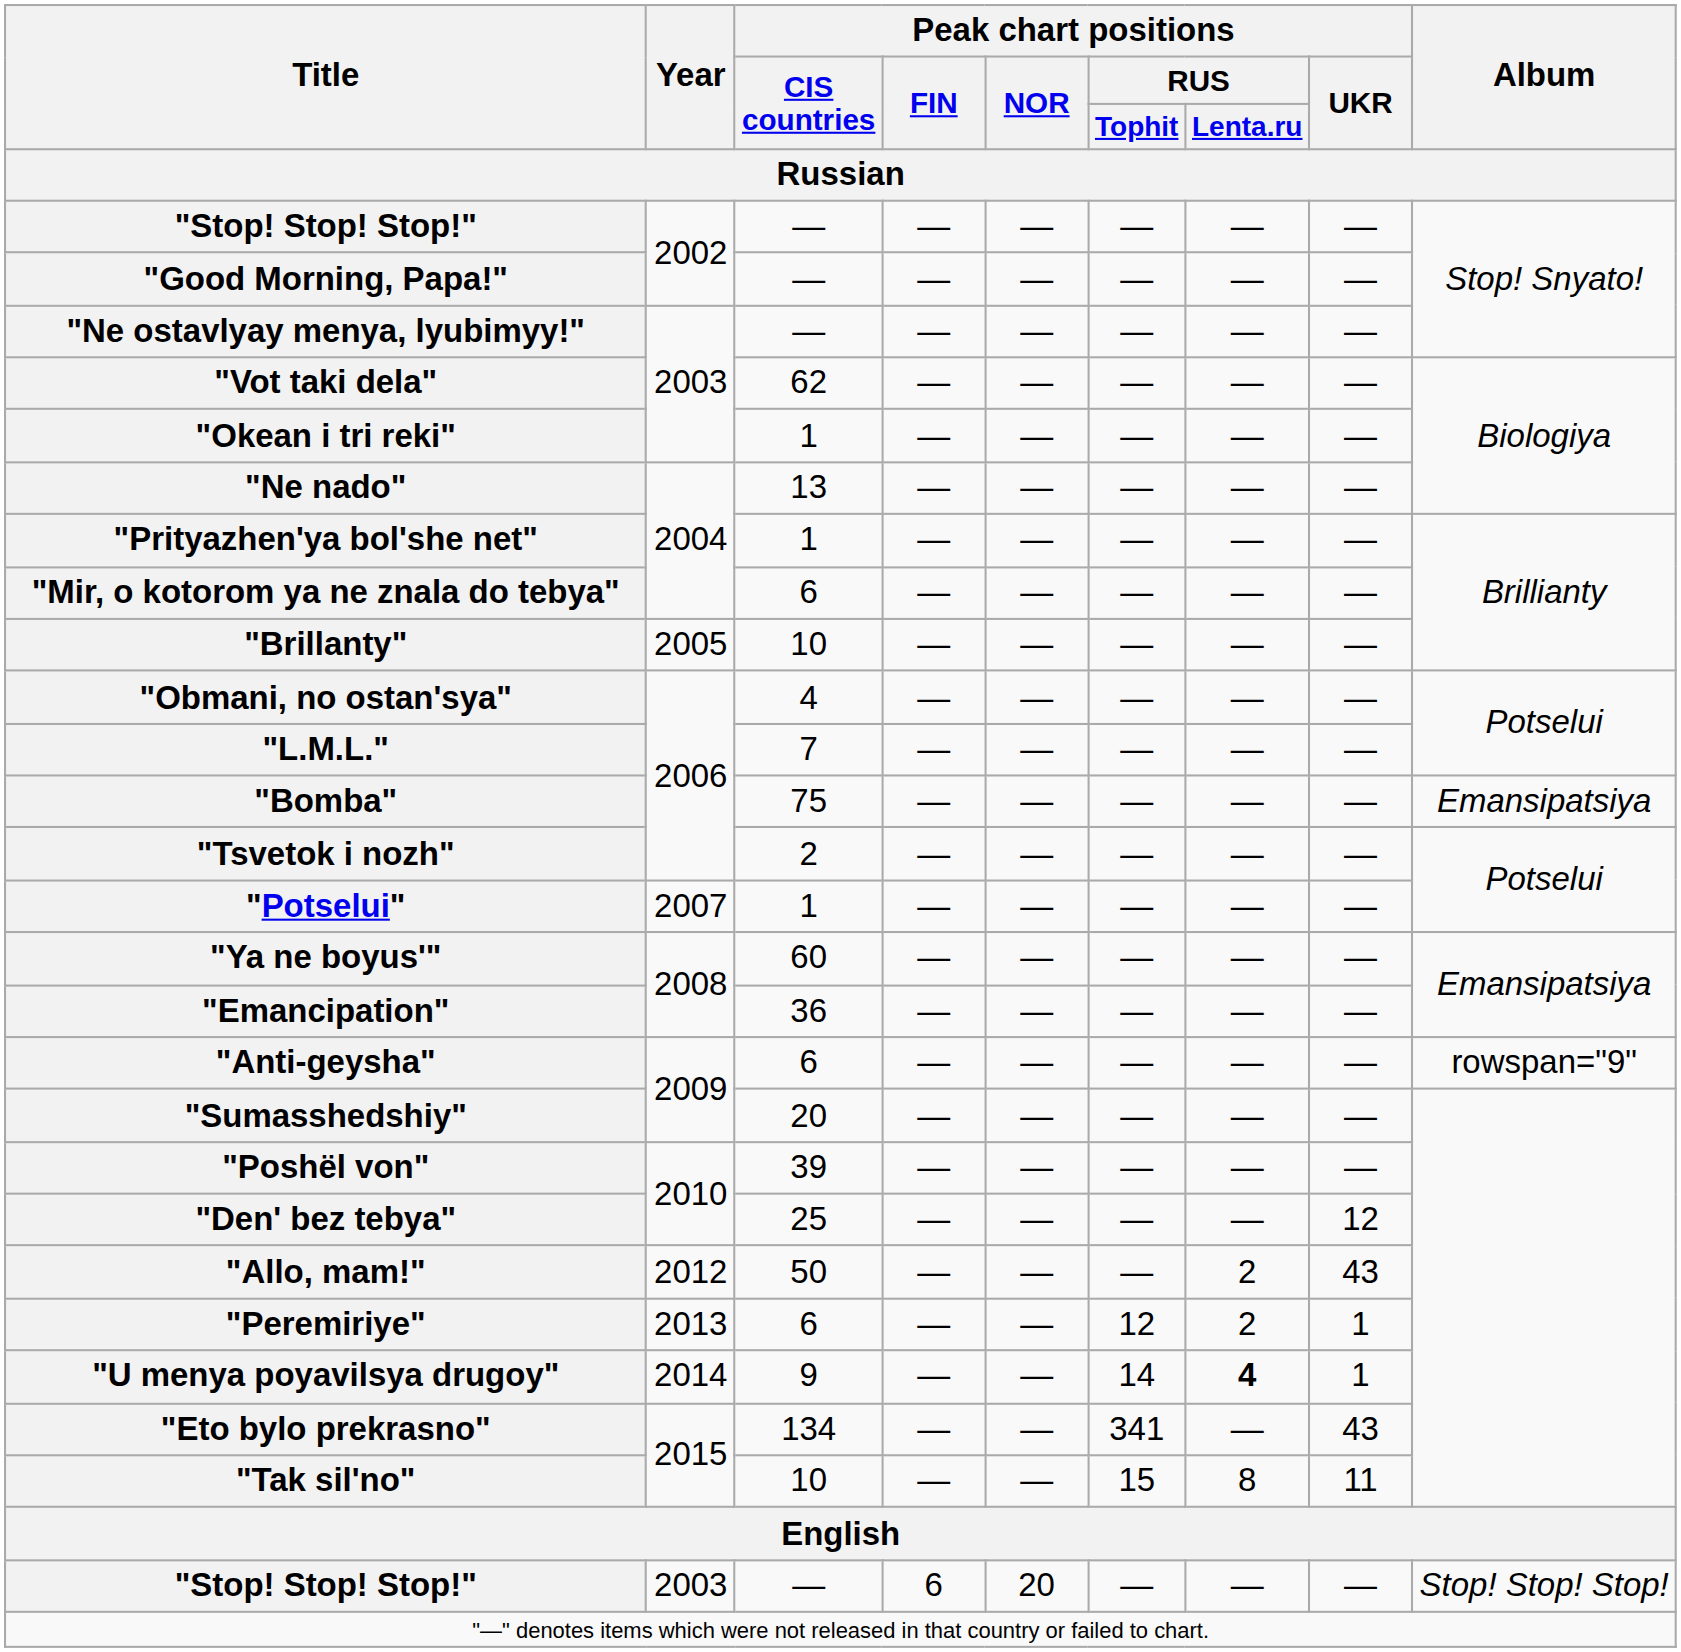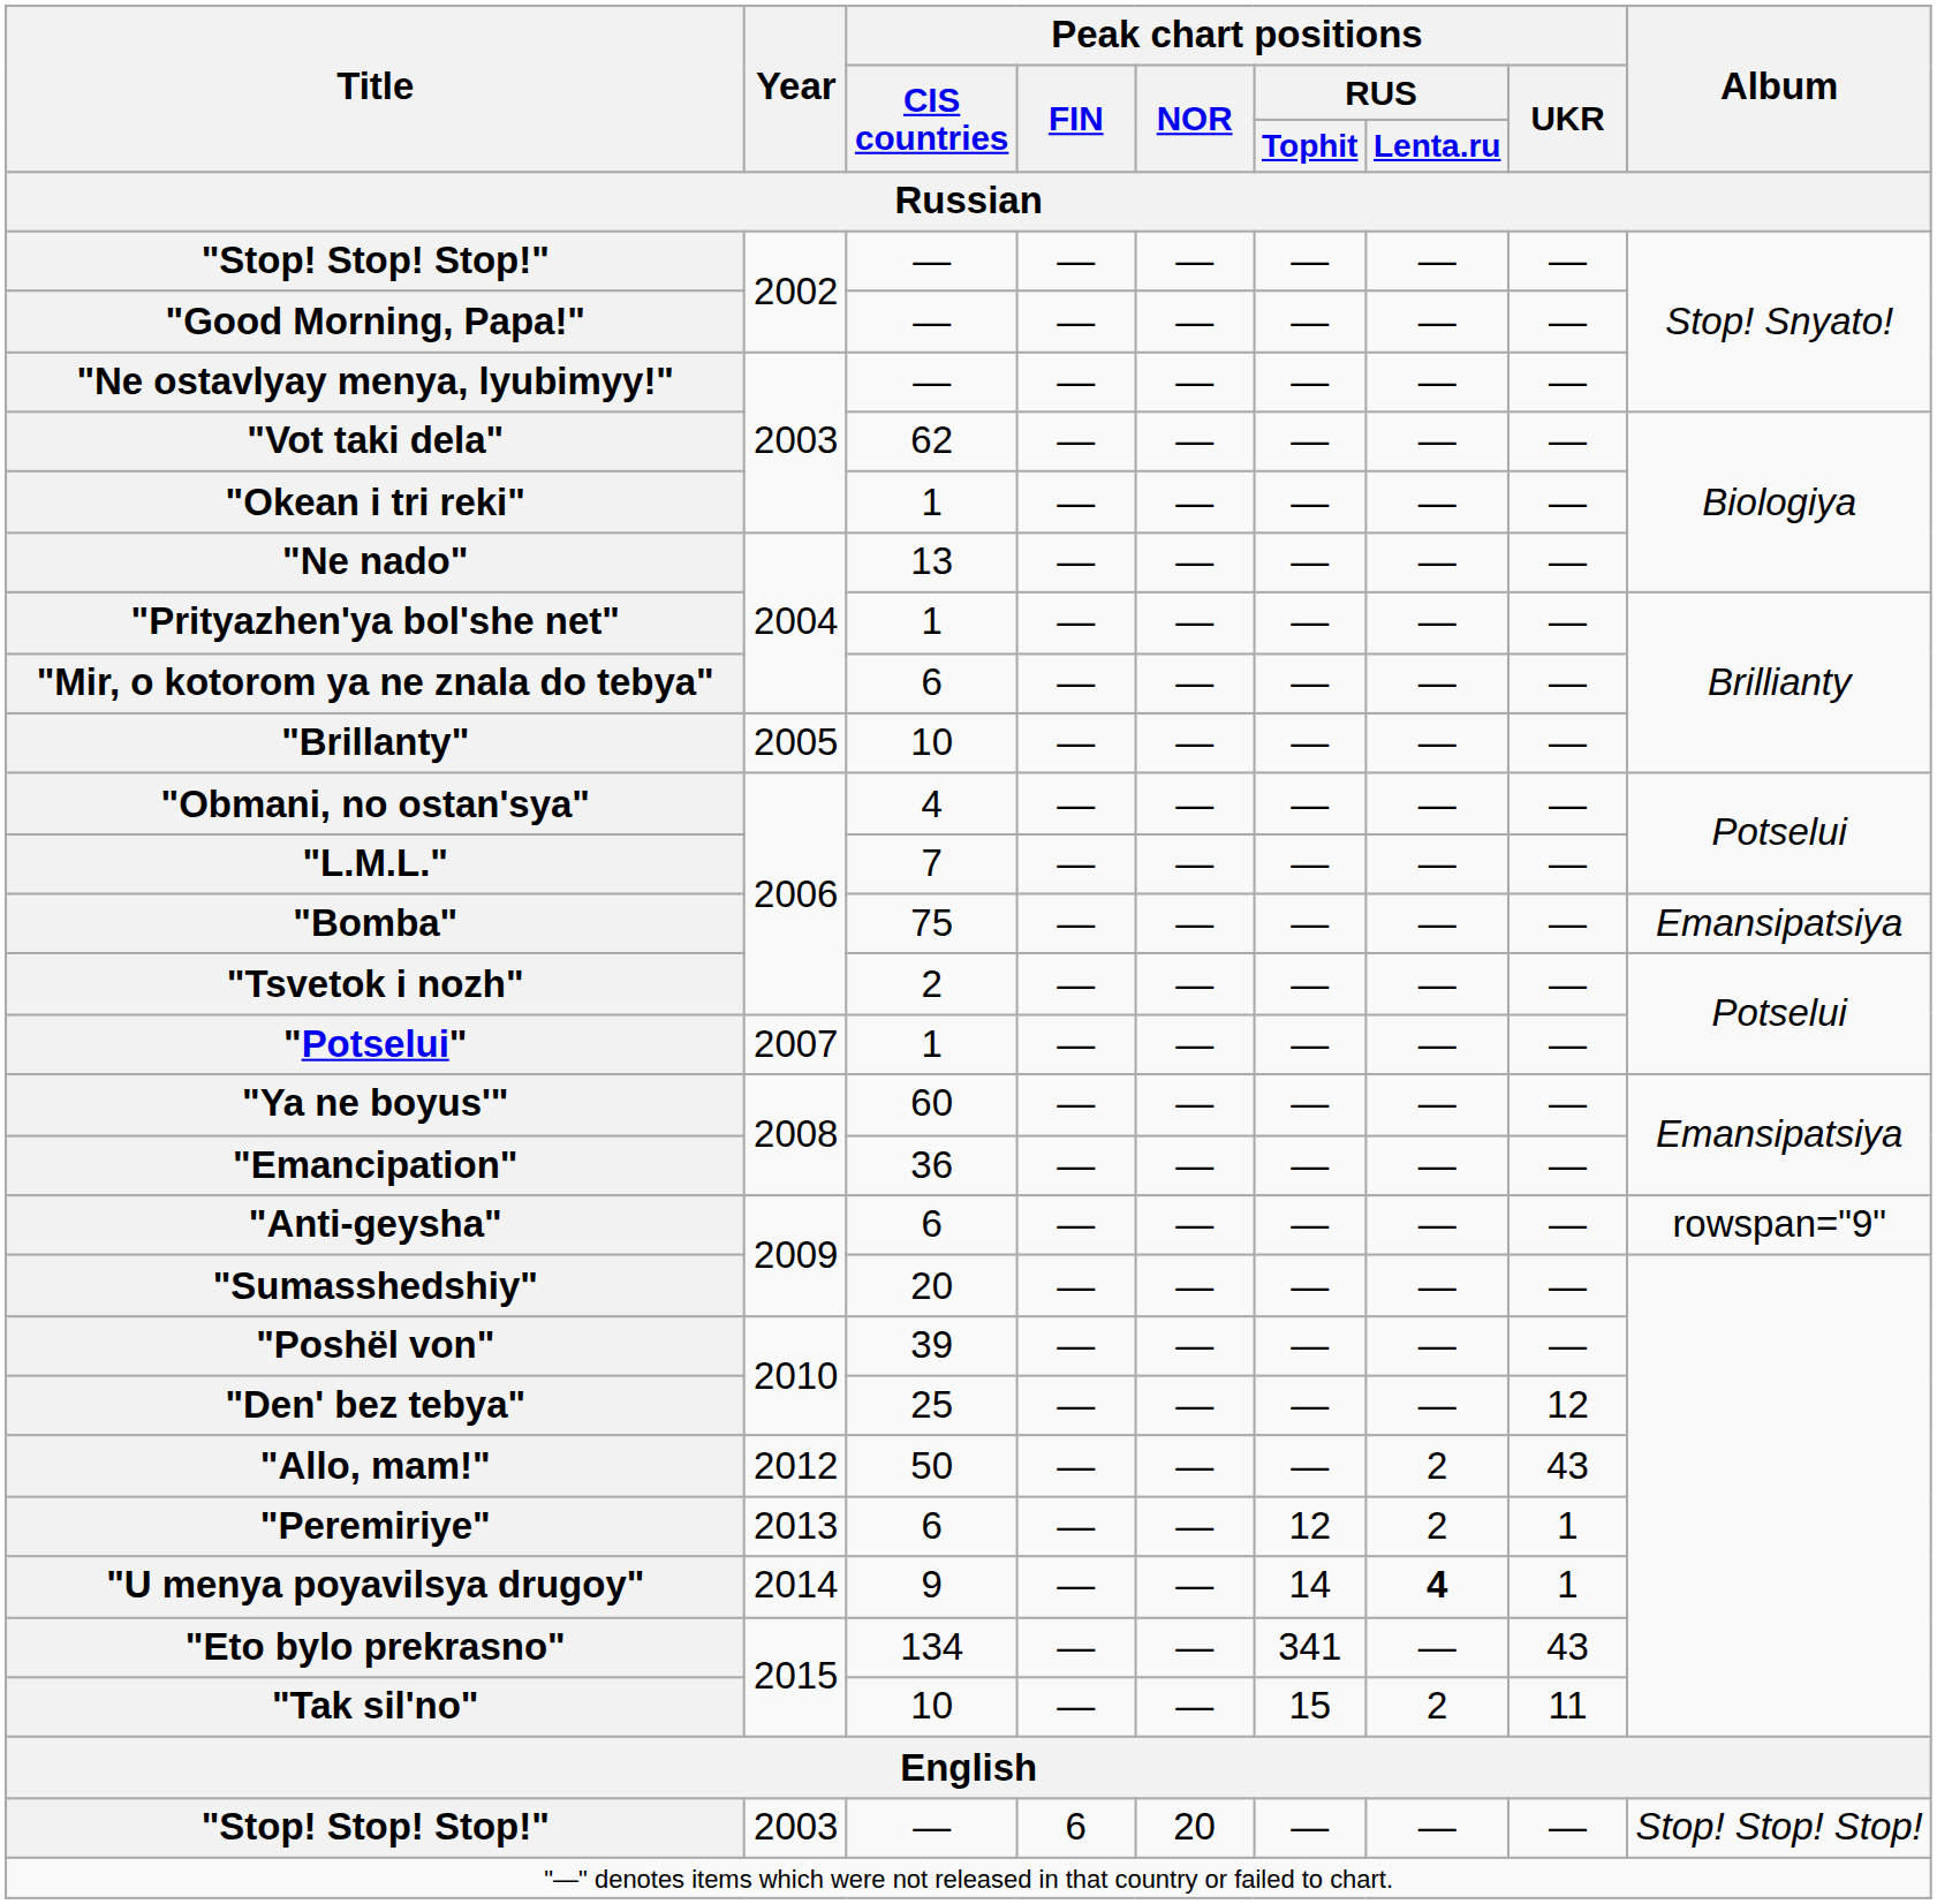"Tak sil'no" | Peak chart positions / RUS / Lenta.ru / Russian: 8 -> 2
